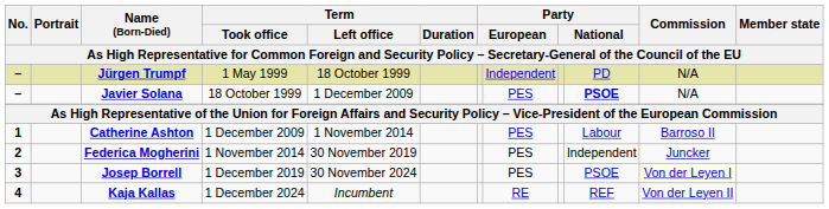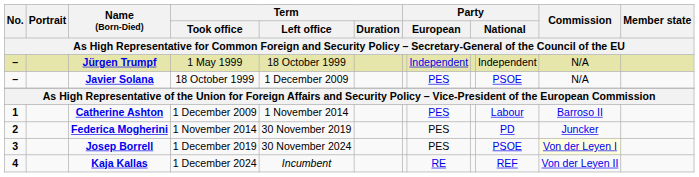Jürgen Trumpf | column 10: PD -> Independent
Javier Solana | column 10: bold -> normal
Federica Mogherini | column 10: Independent -> PD
